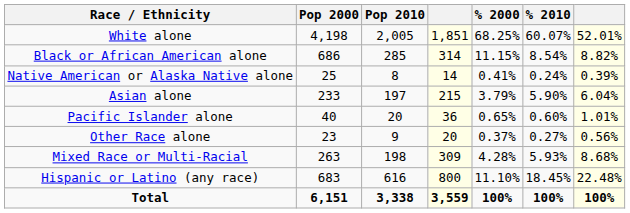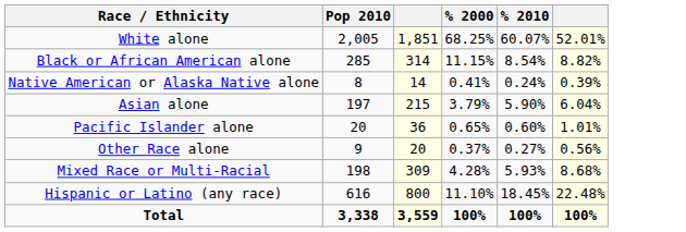- column: Pop 2000 | 4,198 | 686 | 25 | 233 | 40 | 23 | 263 | 683 | 6,151
